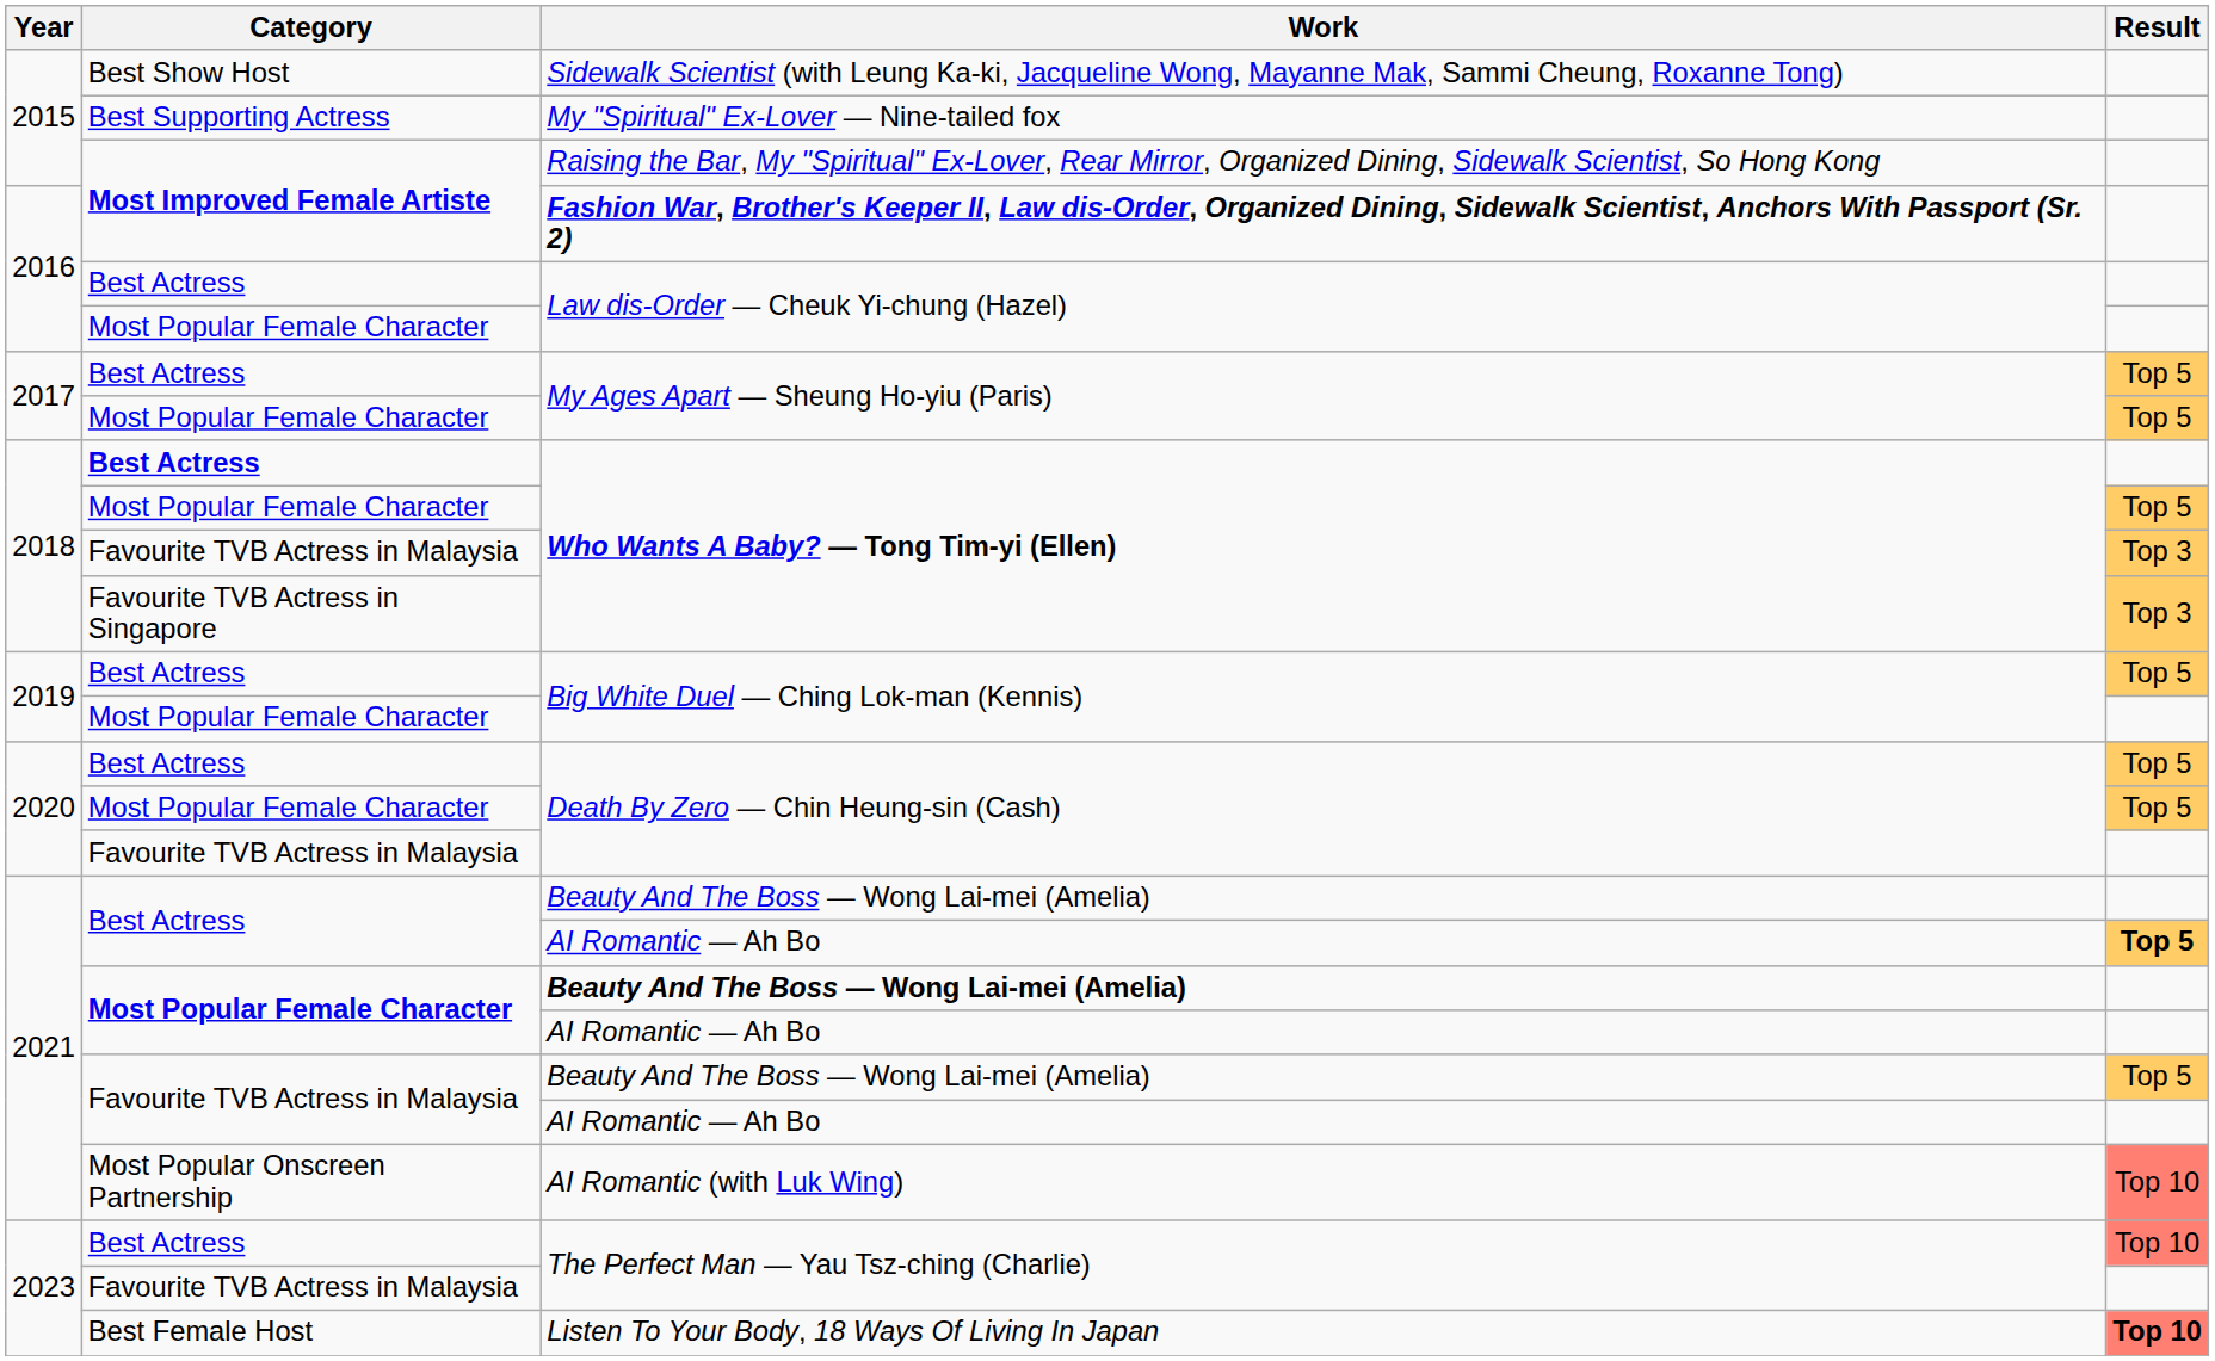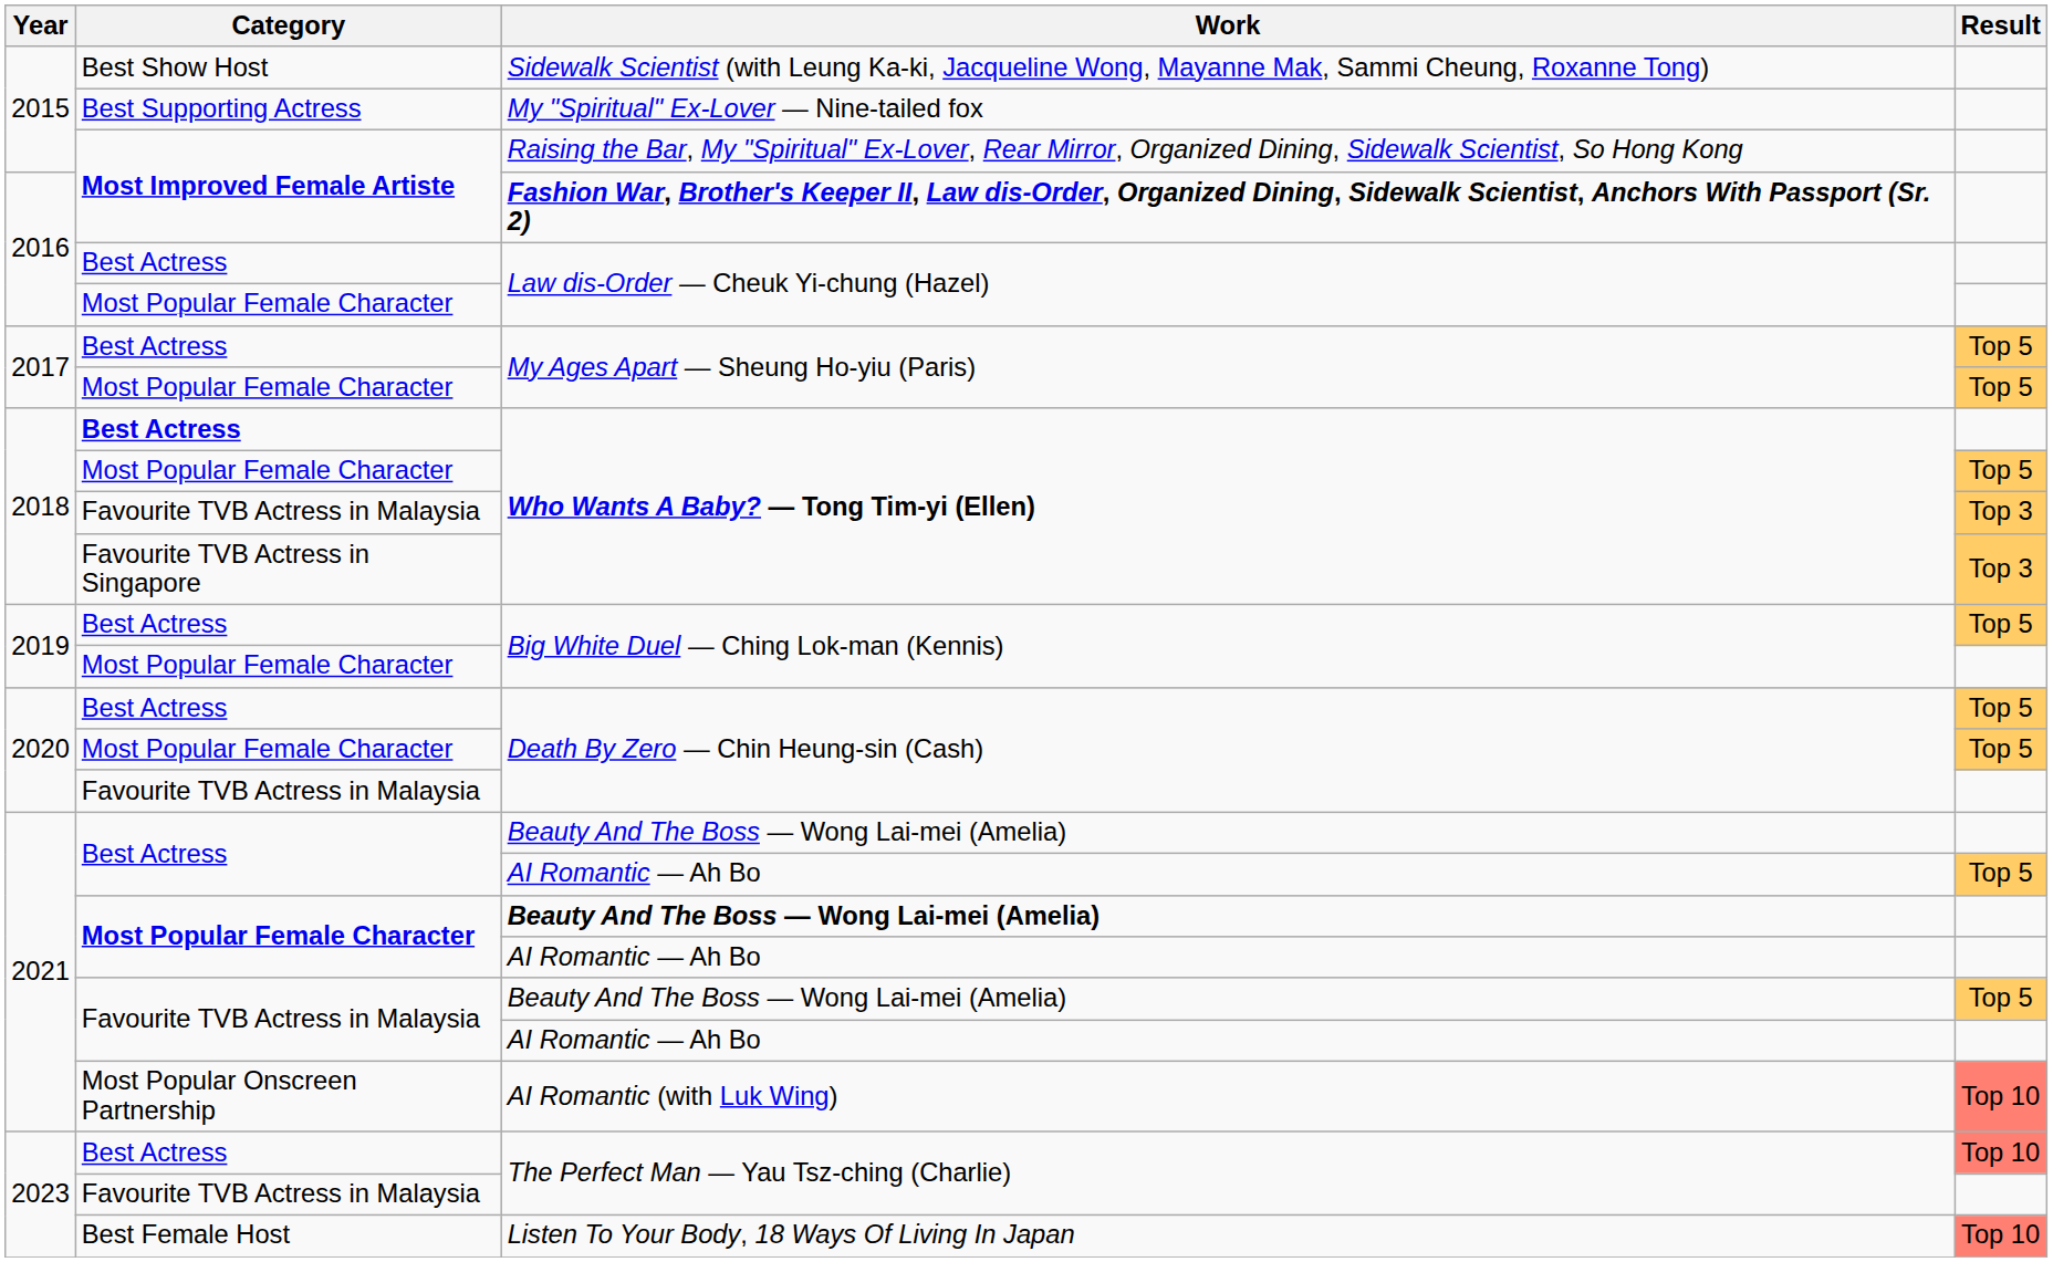Best Actress / AI Romantic — Ah Bo | Result: bold -> normal
Listen To Your Body, 18 Ways Of Living In Japan | Result: bold -> normal
